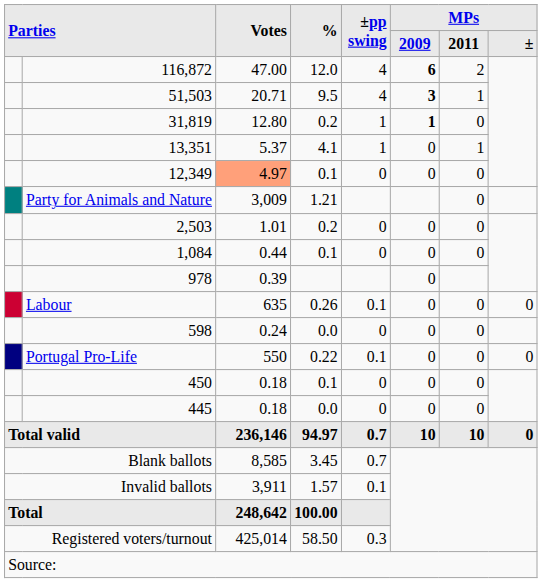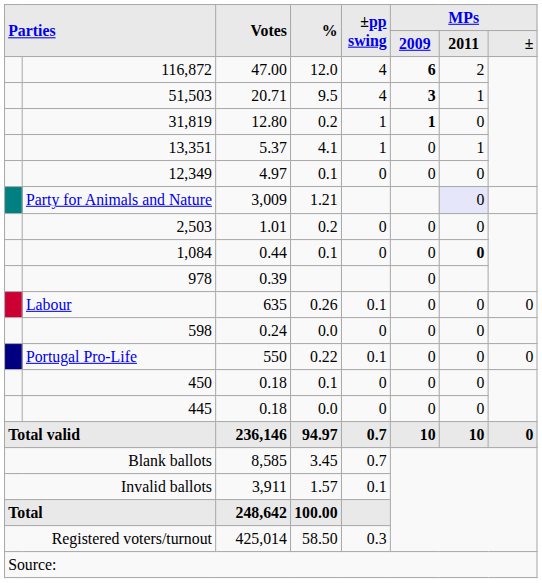12,349 | Votes: lightsalmon background -> no background
Party for Animals and Nature | MPs / 2011: no background -> lavender background
1,084 | MPs / 2011: normal -> bold
